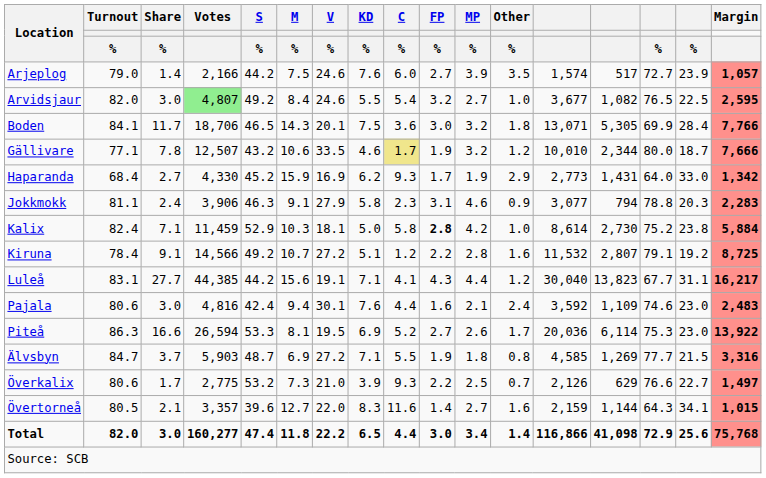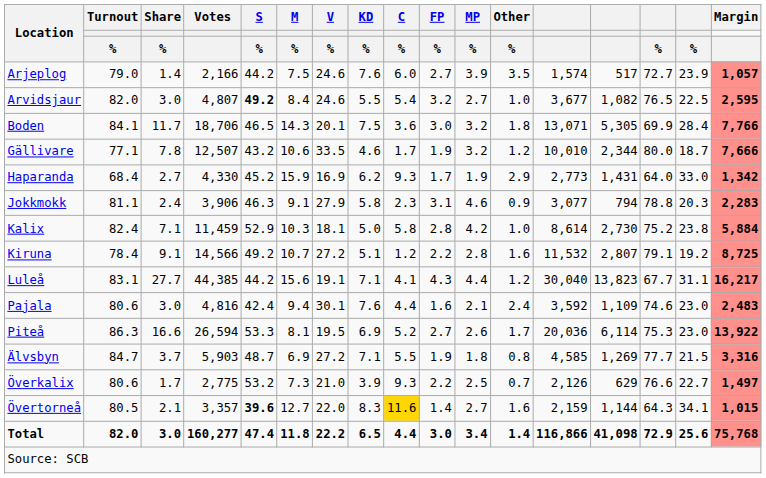Arvidsjaur | Votes: lightgreen background -> no background
Arvidsjaur | S / %: normal -> bold
Gällivare | C / %: khaki background -> no background
Kalix | FP / %: bold -> normal
Övertorneå | S / %: normal -> bold
Övertorneå | C / %: no background -> gold background
